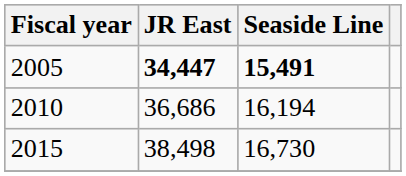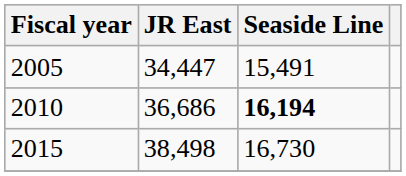2005 | JR East: bold -> normal
2005 | Seaside Line: bold -> normal
2010 | Seaside Line: normal -> bold
